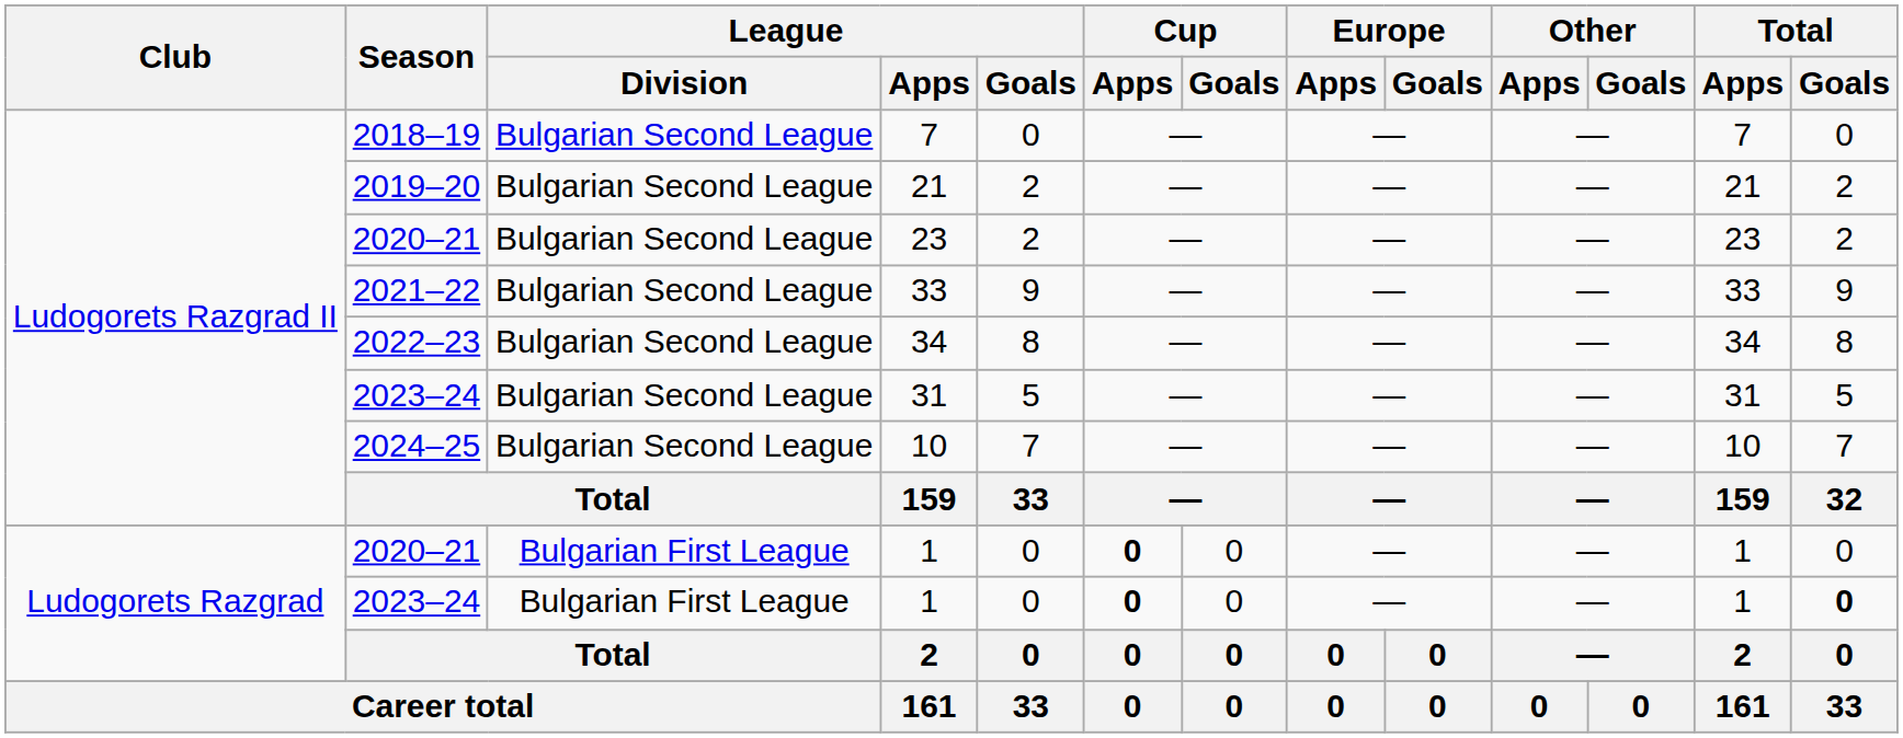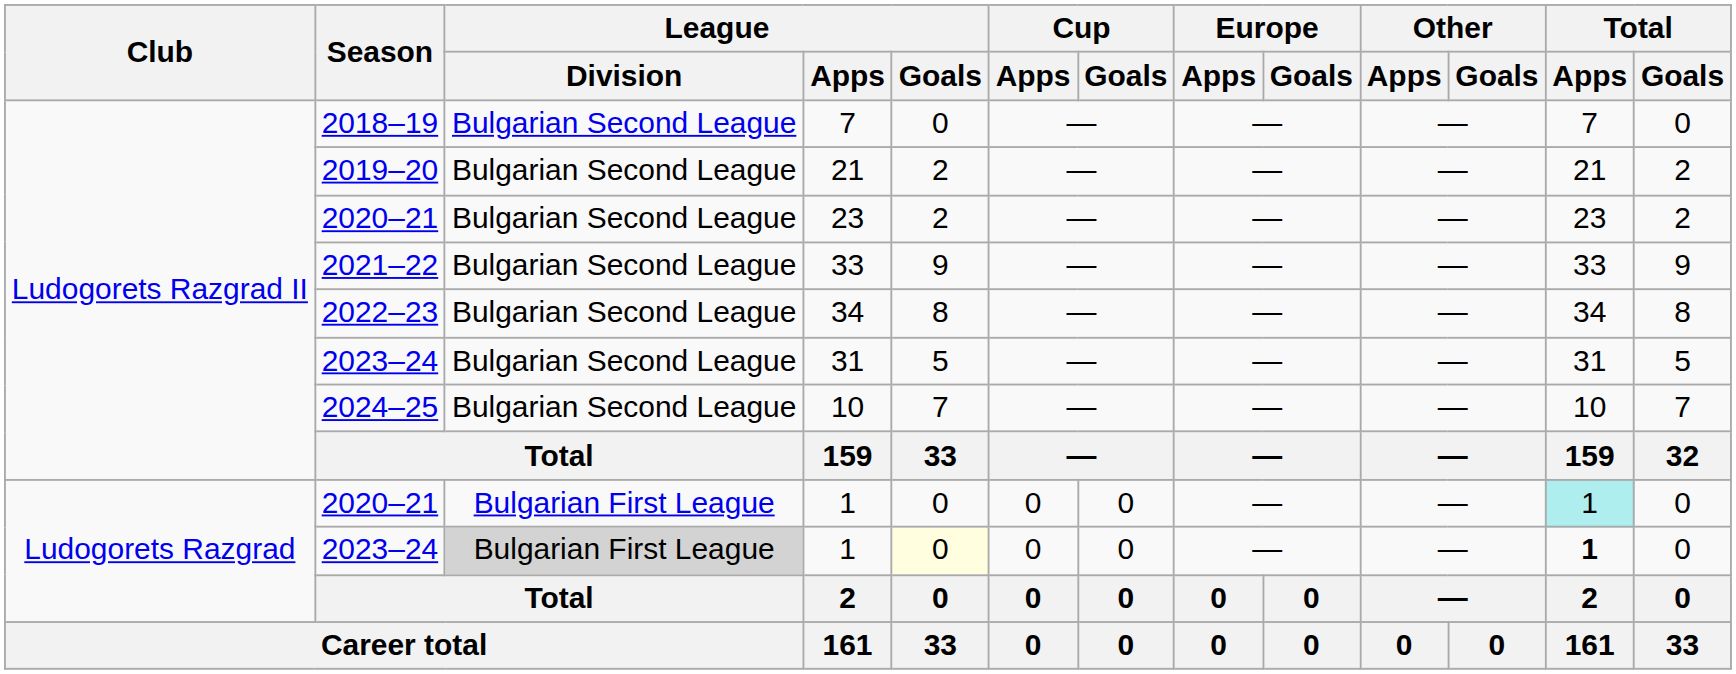2020–21 / 1 | Cup / Apps: bold -> normal
2020–21 / 1 | Total / Apps: no background -> paleturquoise background
2023–24 / 1 | League / Division: no background -> lightgrey background
2023–24 / 1 | League / Goals: no background -> lightyellow background
2023–24 / 1 | Cup / Apps: bold -> normal
2023–24 / 1 | Total / Apps: normal -> bold
2023–24 / 1 | Total / Goals: bold -> normal
